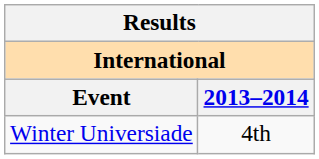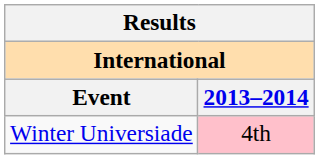Winter Universiade | 2013–2014: no background -> pink background
